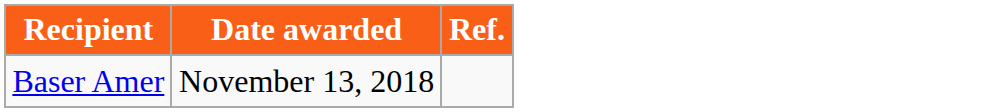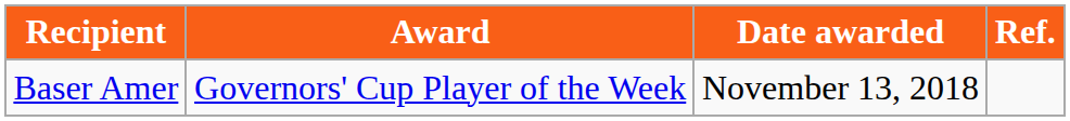+ column: Award | Governors' Cup Player of the Week
